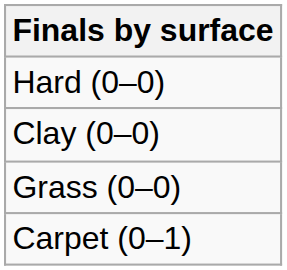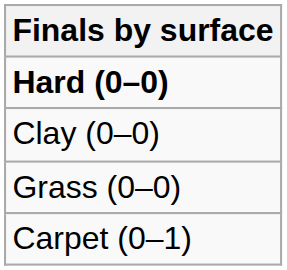row 2 | column 1: normal -> bold
